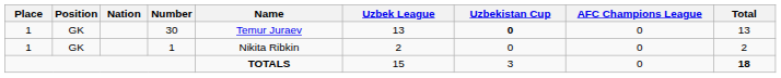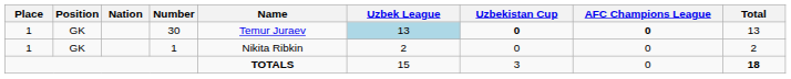30 | Uzbek League: no background -> lightblue background
30 | AFC Champions League: normal -> bold
